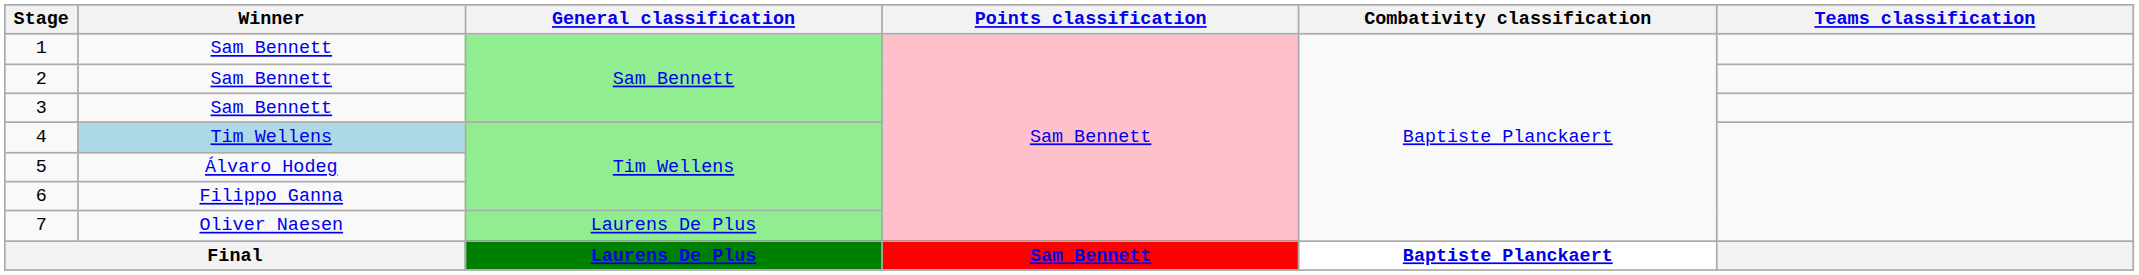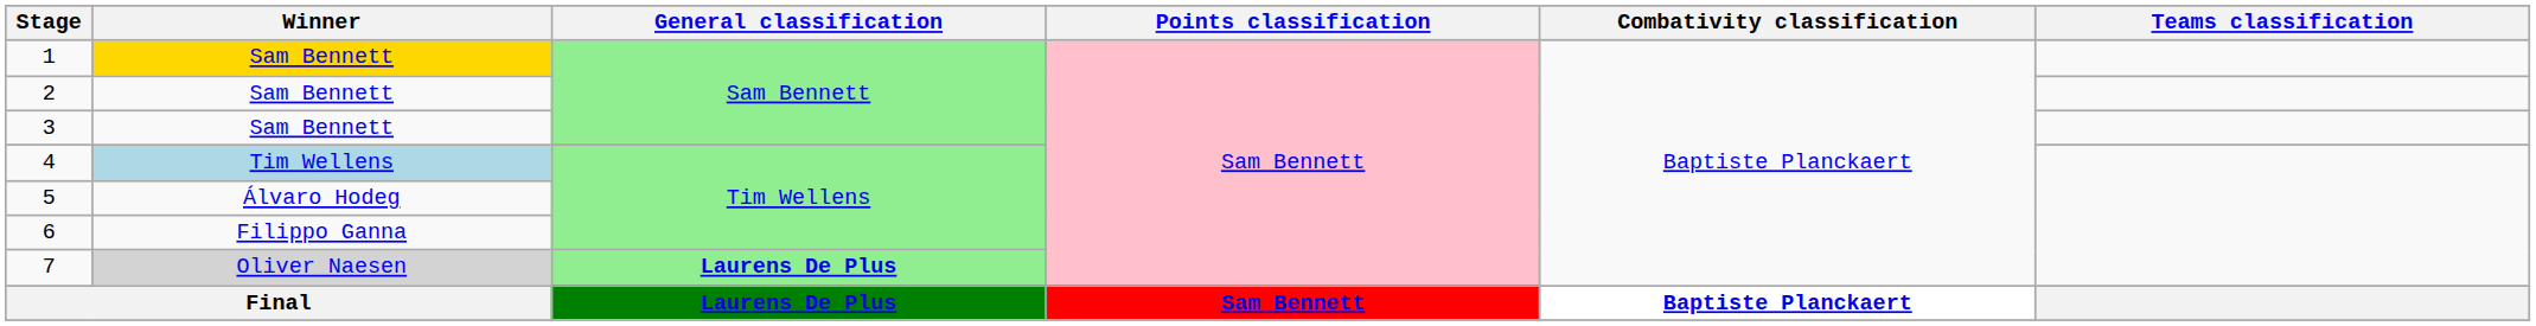1 | Winner: no background -> gold background
7 | Winner: no background -> lightgrey background
7 | General classification: normal -> bold
